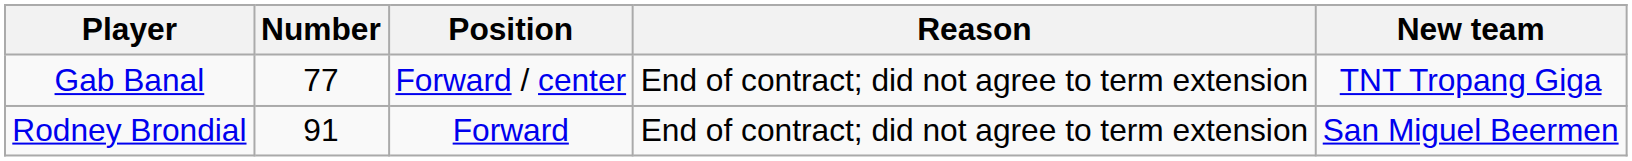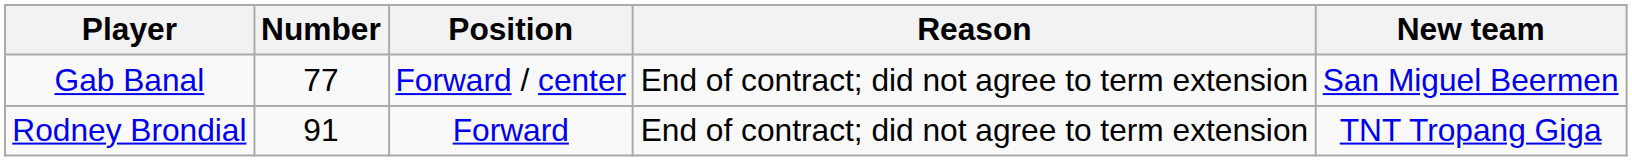Gab Banal | New team: TNT Tropang Giga -> San Miguel Beermen
Rodney Brondial | New team: San Miguel Beermen -> TNT Tropang Giga
